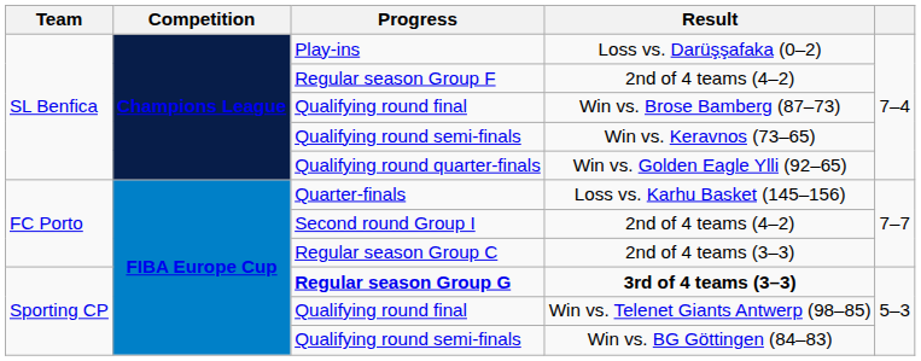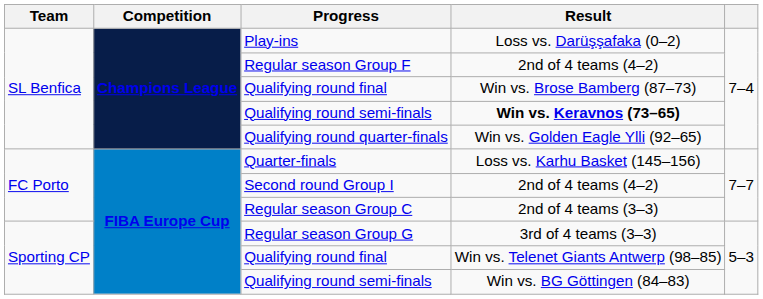Win vs. Keravnos (73–65) | Result: normal -> bold
3rd of 4 teams (3–3) | Progress: bold -> normal
3rd of 4 teams (3–3) | Result: bold -> normal
